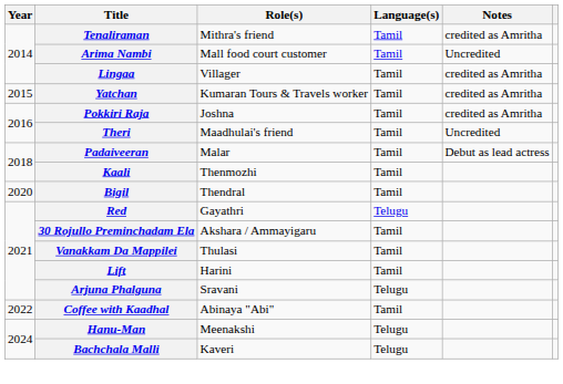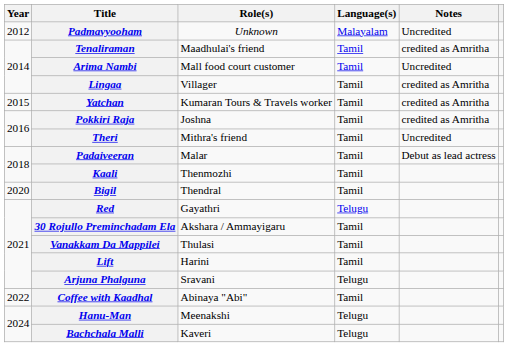+ row: 2012 | Padmavyooham | Unknown | Malayalam | Uncredited
Tenaliraman | Role(s): Mithra's friend -> Maadhulai's friend
Theri | Role(s): Maadhulai's friend -> Mithra's friend
